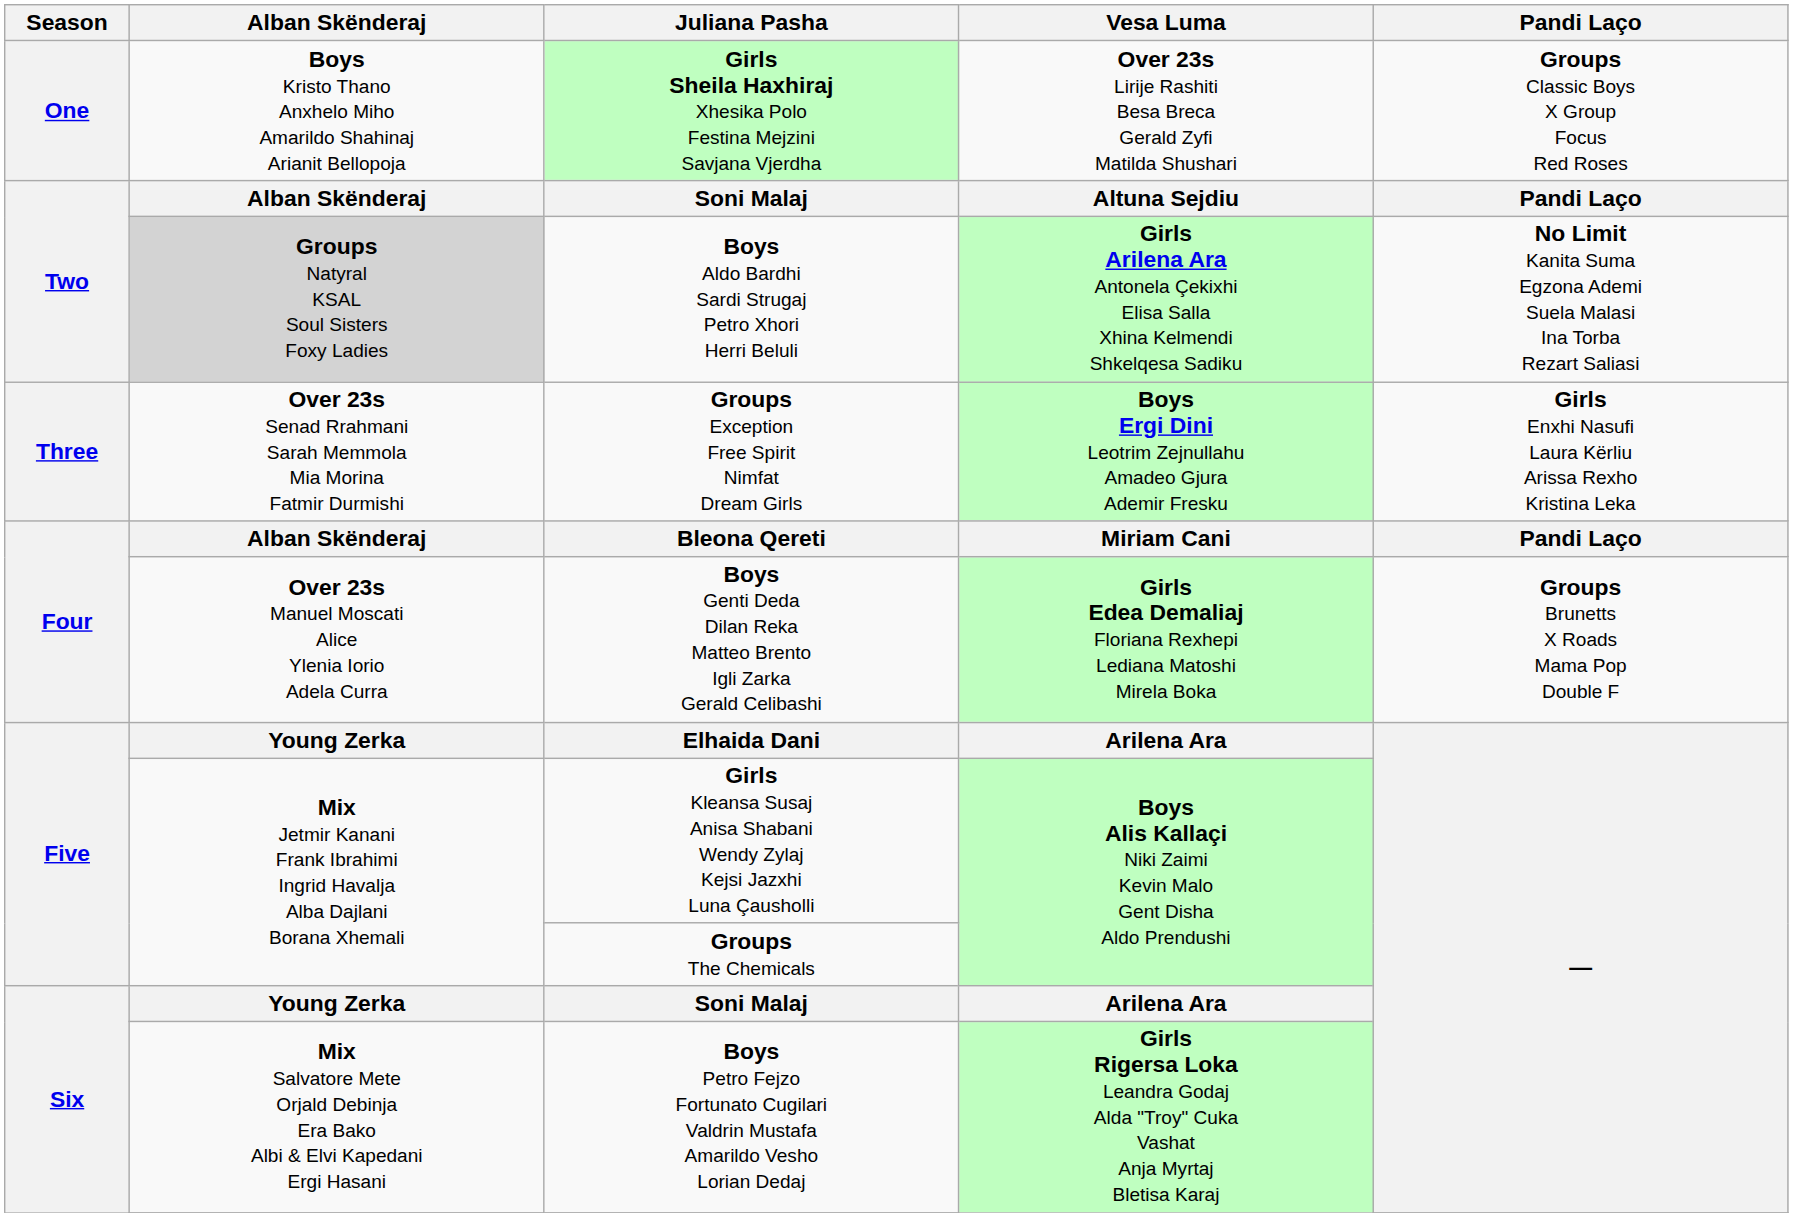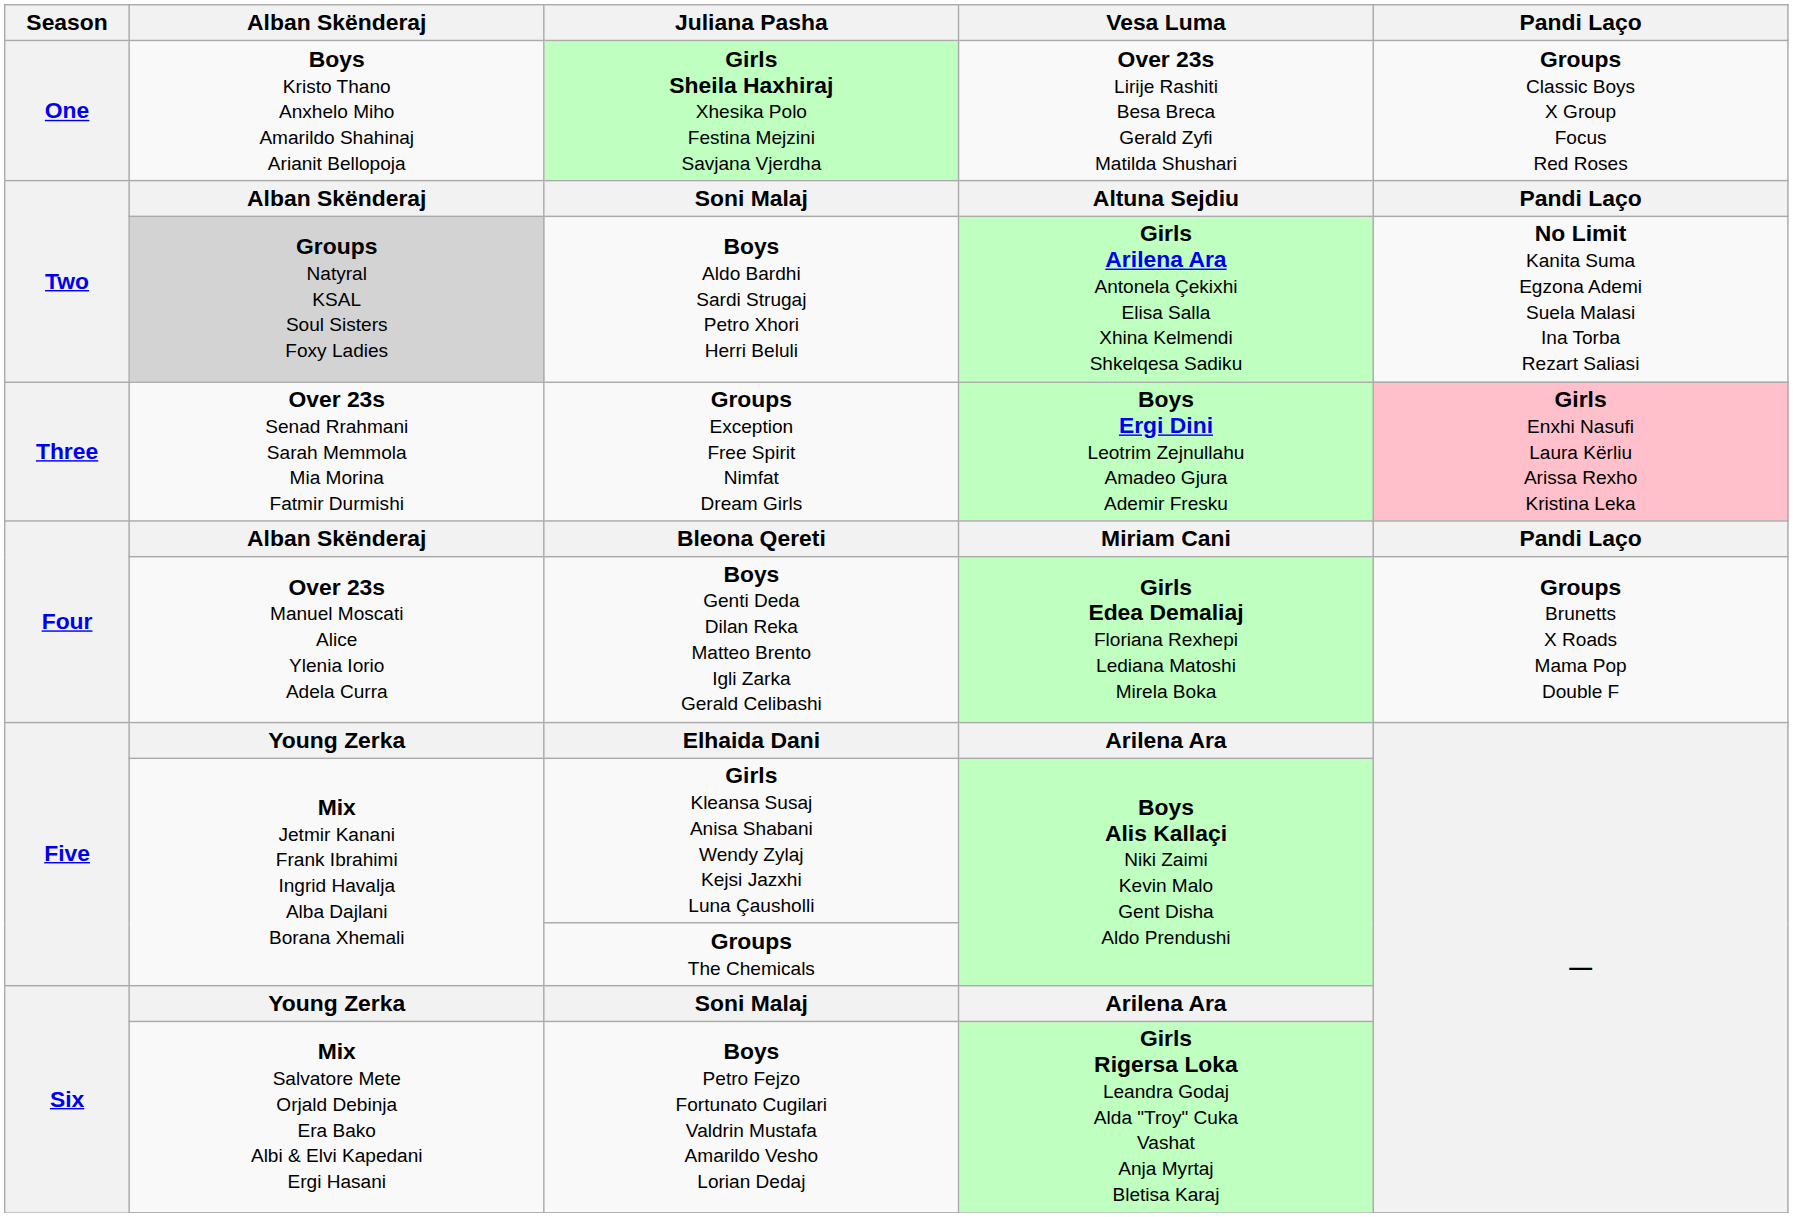Groups Exception Free Spirit Nimfat Dream Girls | Pandi Laço: no background -> pink background
